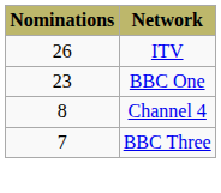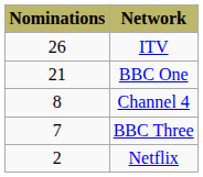BBC One | Nominations: 23 -> 21
+ row: 2 | Netflix
